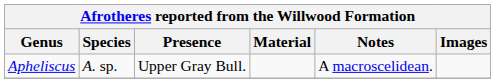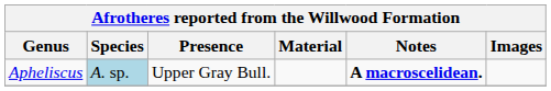Apheliscus | Species: no background -> lightblue background
Apheliscus | Notes: normal -> bold
